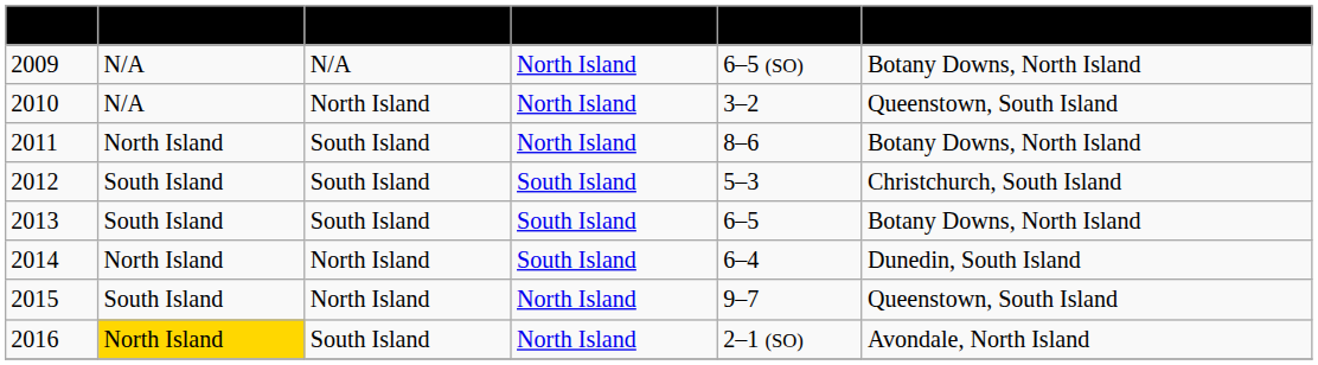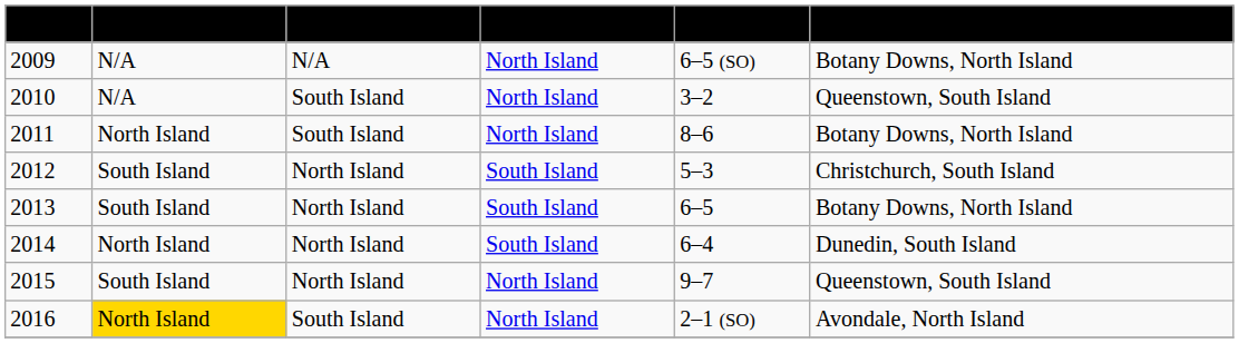2010 | Challenger: North Island -> South Island
2012 | Challenger: South Island -> North Island
2013 | Challenger: South Island -> North Island
